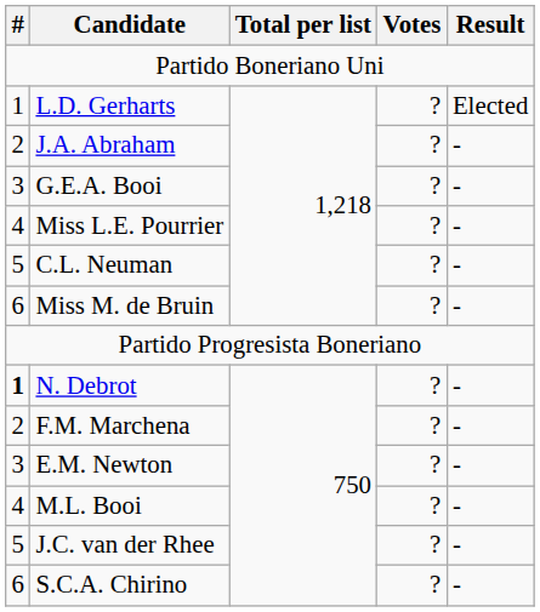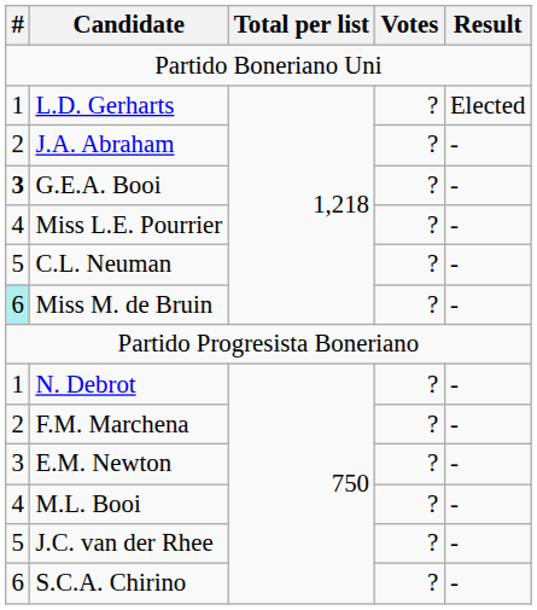G.E.A. Booi | #: normal -> bold
Miss M. de Bruin | #: no background -> paleturquoise background
N. Debrot | #: bold -> normal
